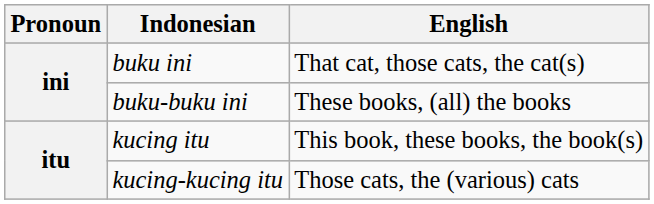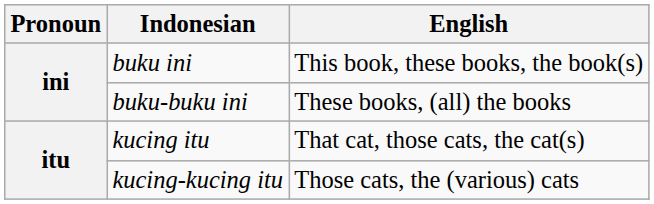buku ini | English: That cat, those cats, the cat(s) -> This book, these books, the book(s)
kucing itu | English: This book, these books, the book(s) -> That cat, those cats, the cat(s)
